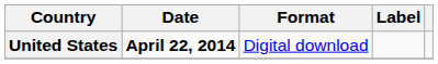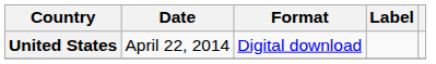United States | Date: bold -> normal
